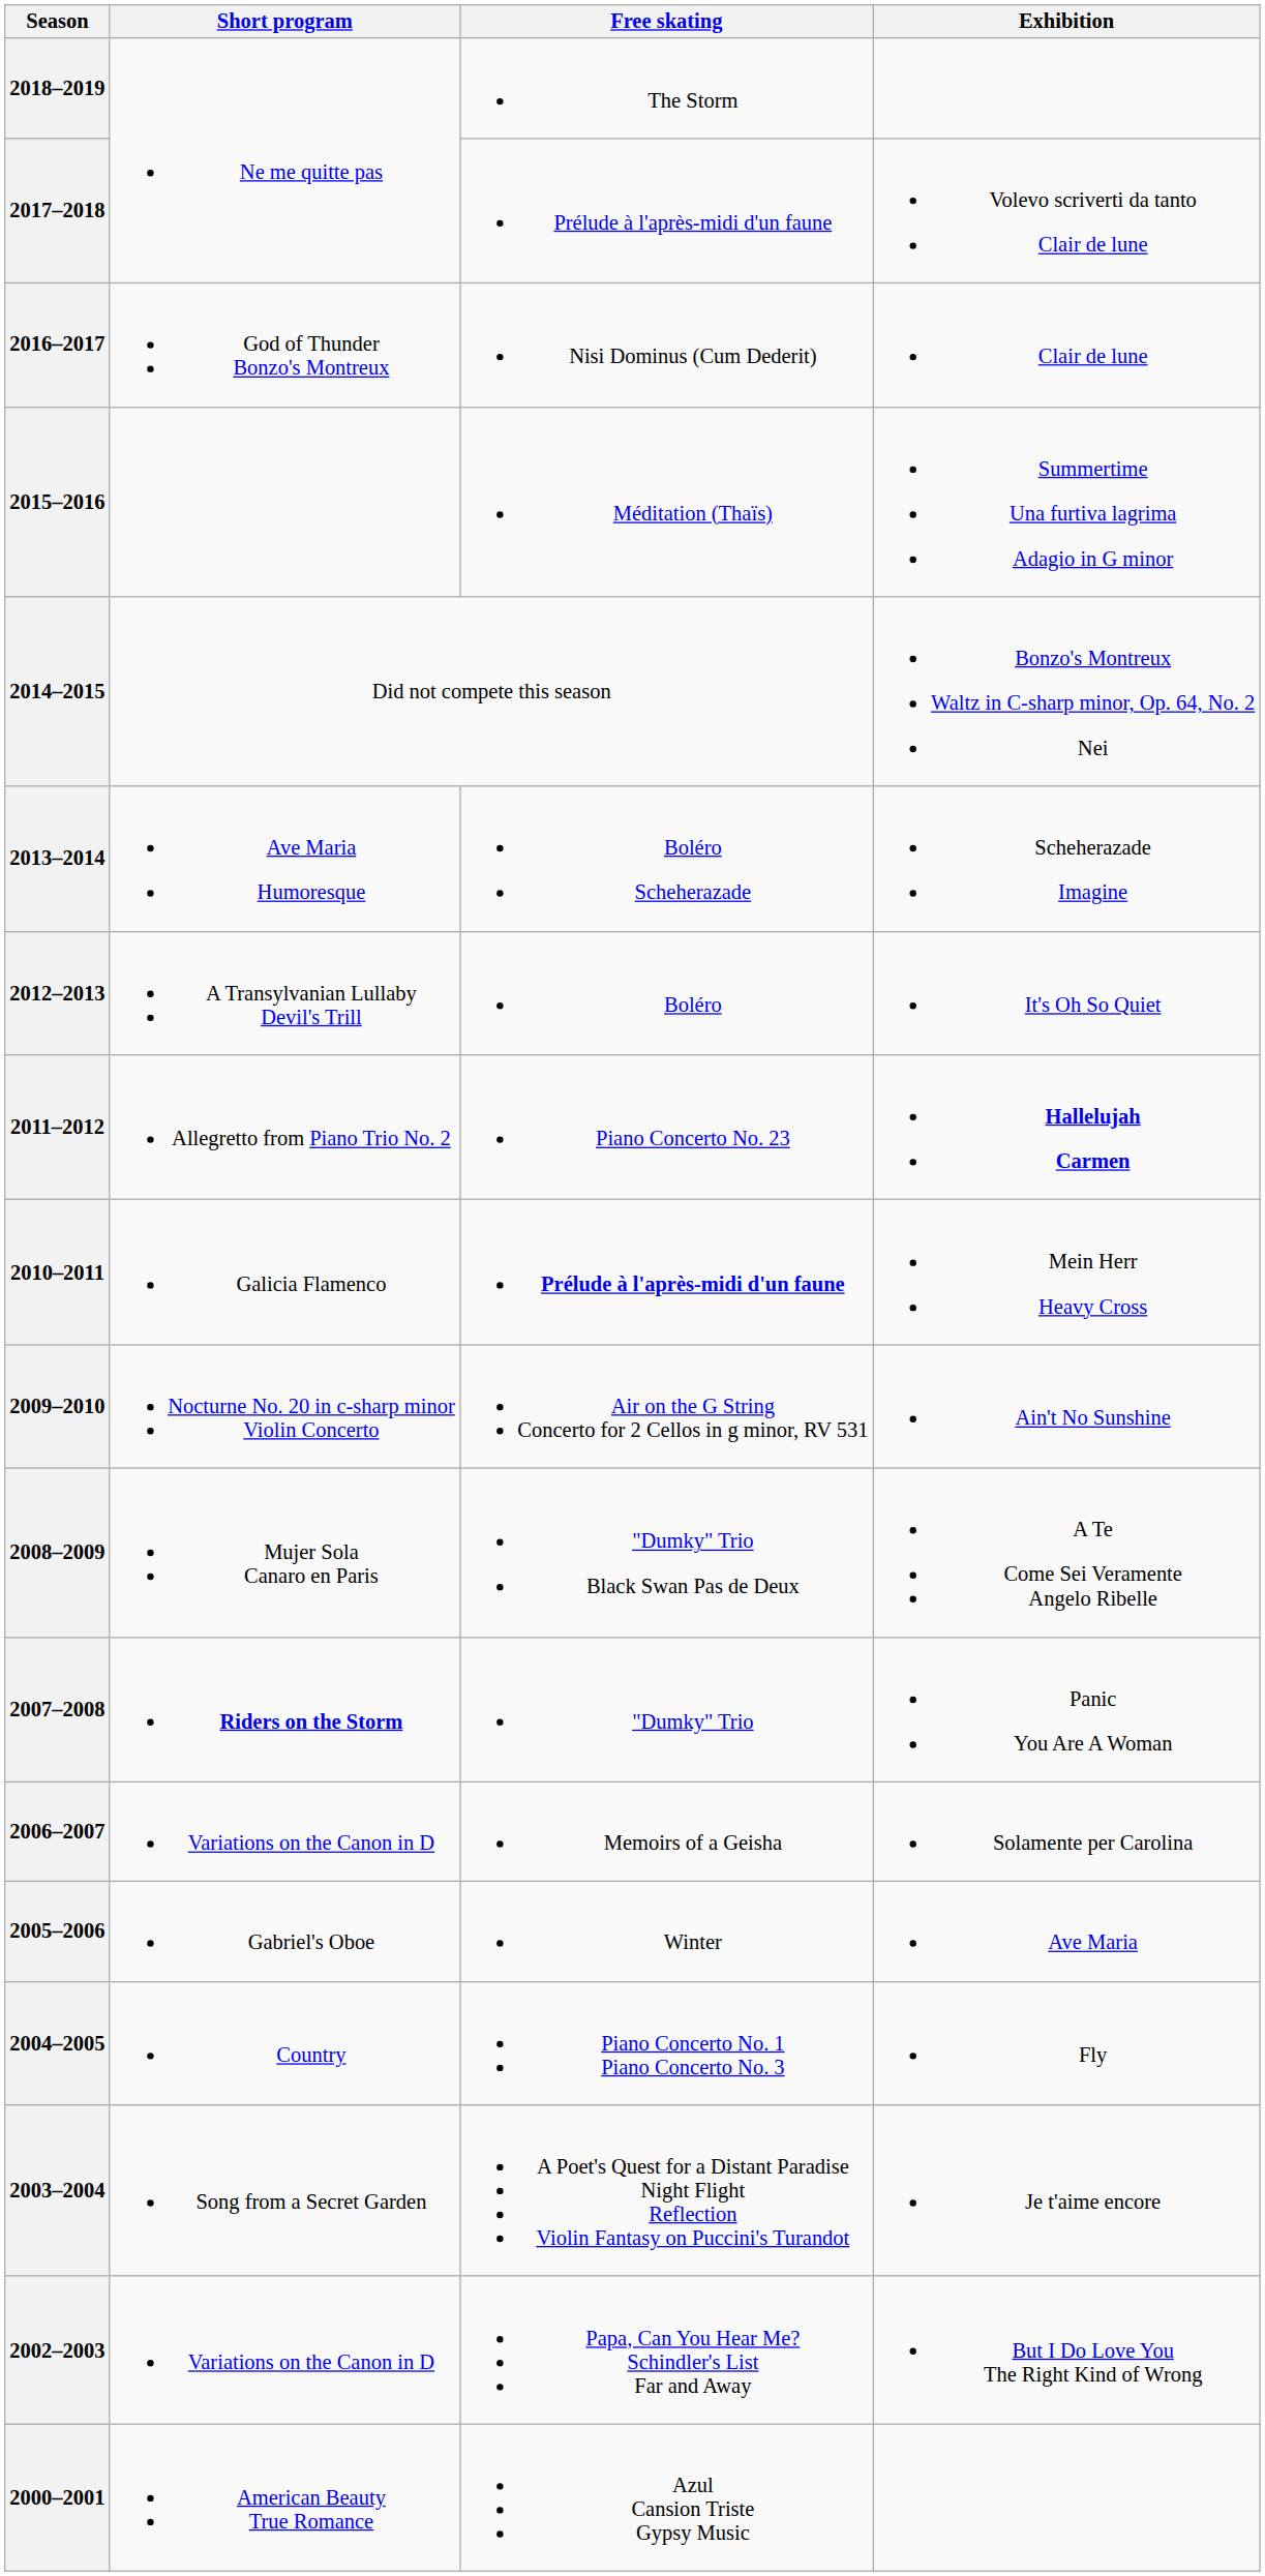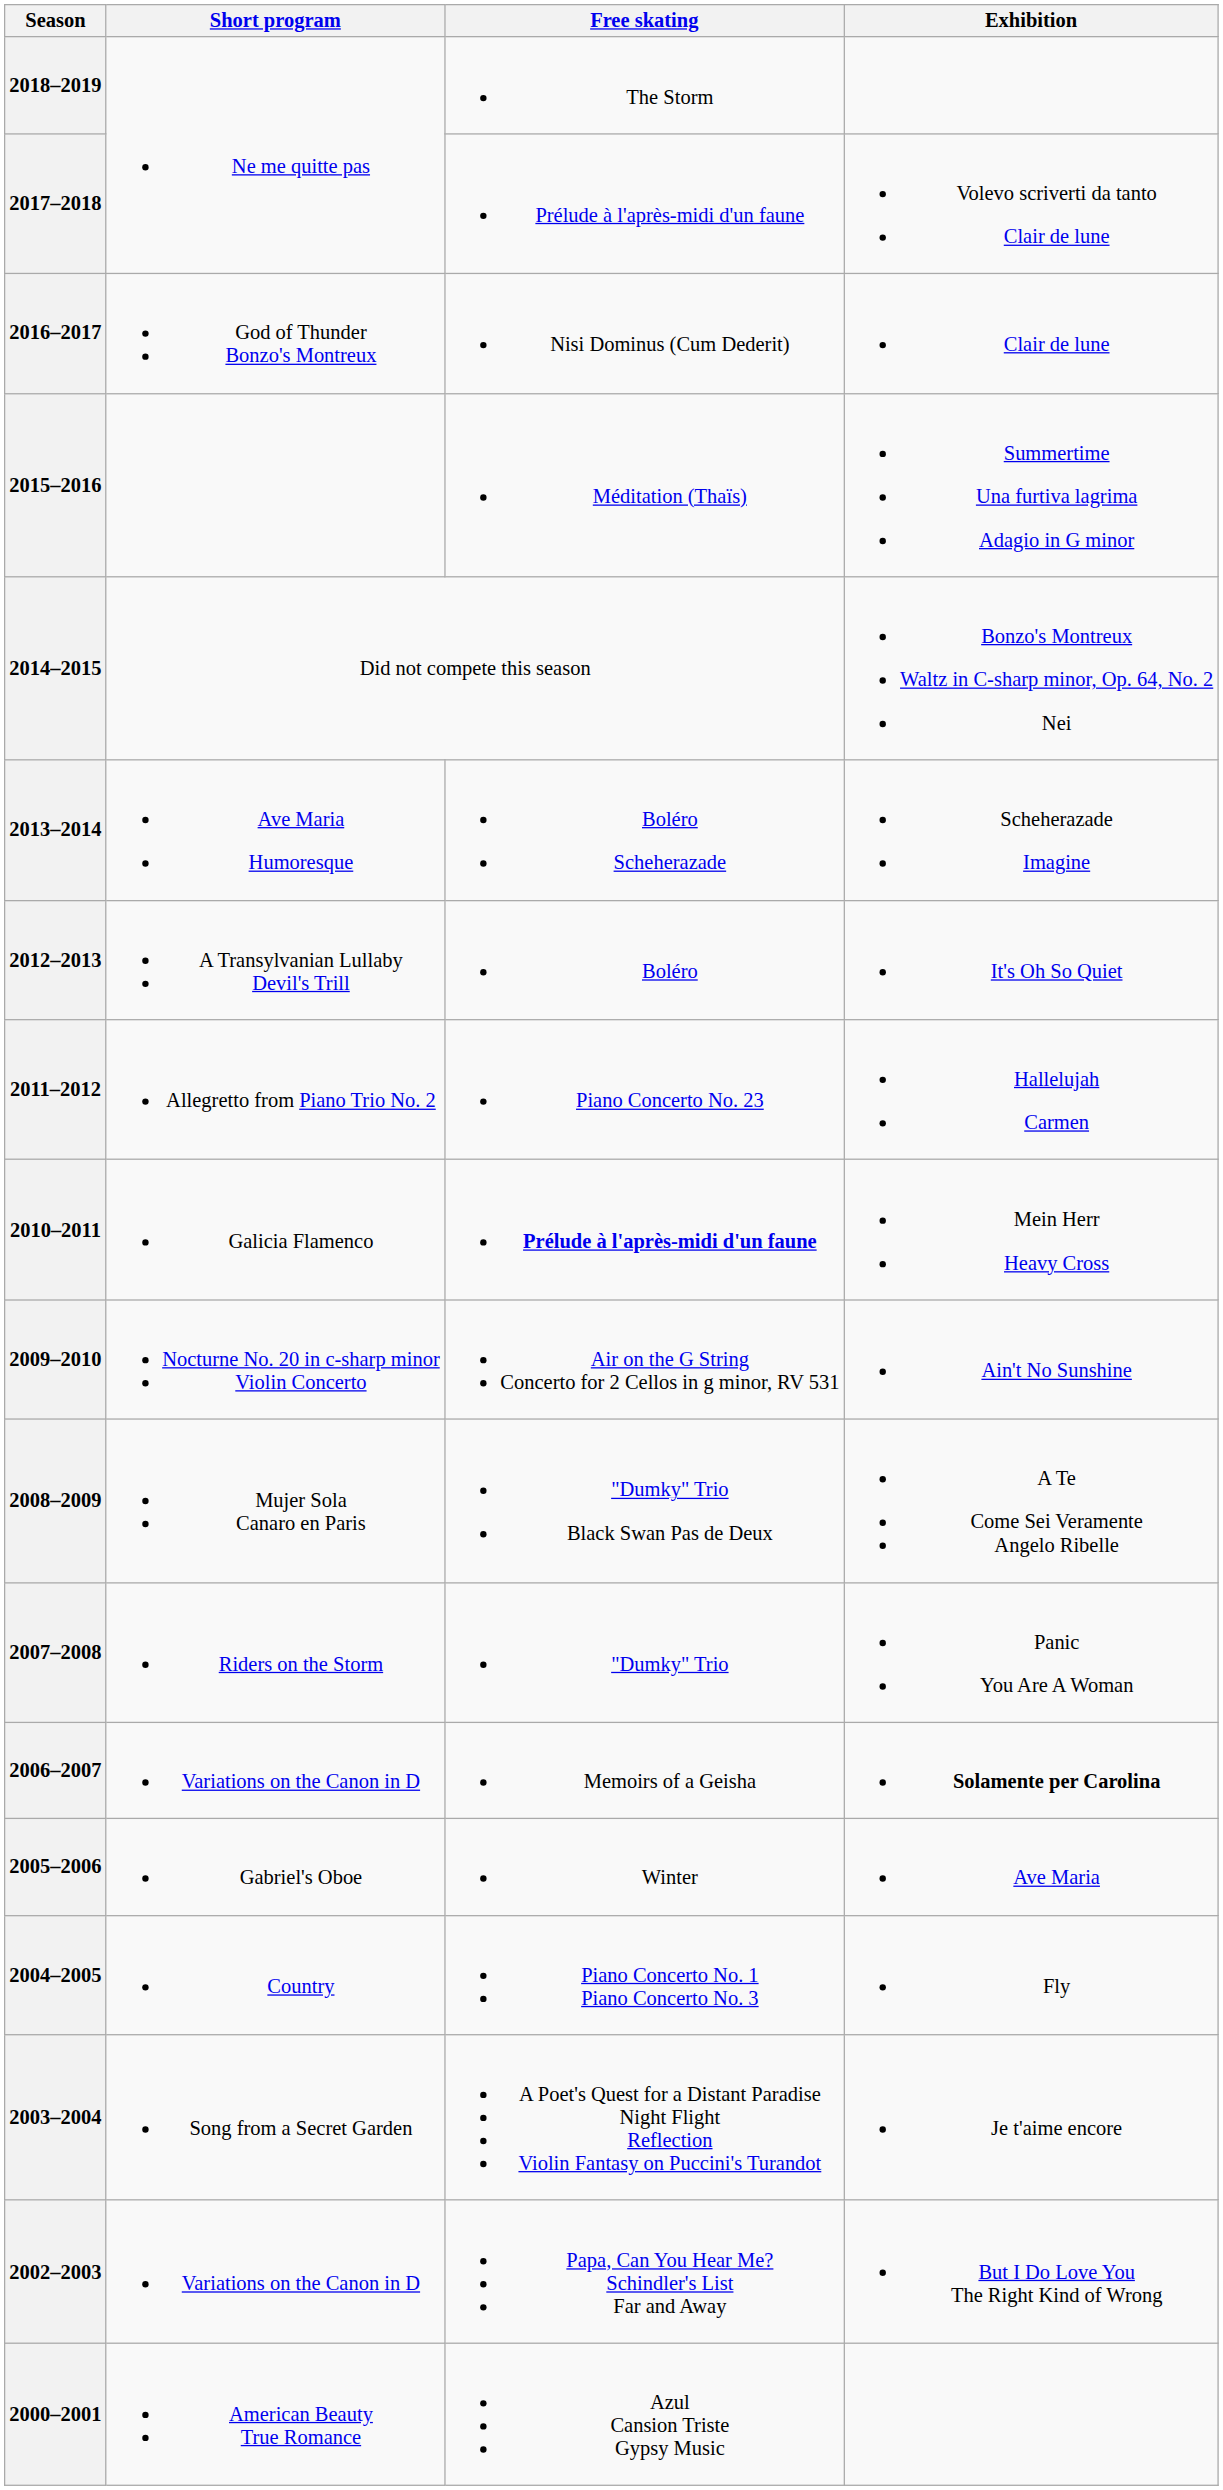2011–2012 | Exhibition: bold -> normal
2007–2008 | Short program: bold -> normal
2006–2007 | Exhibition: normal -> bold
